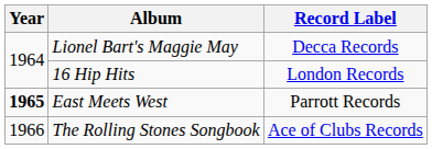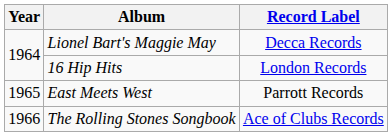East Meets West | Year: bold -> normal
